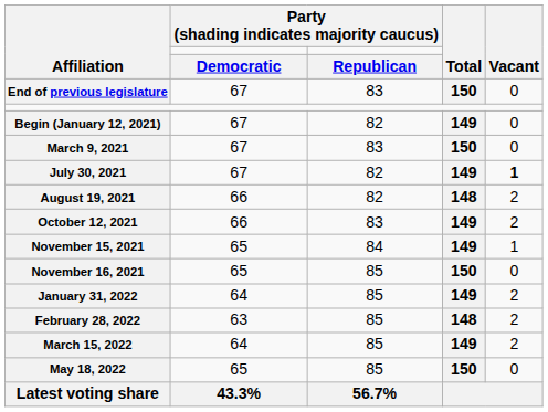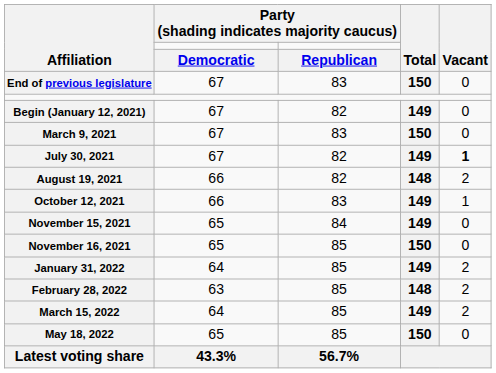October 12, 2021 | Vacant: 2 -> 1
November 15, 2021 | Vacant: 1 -> 0
